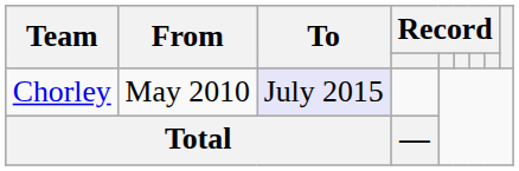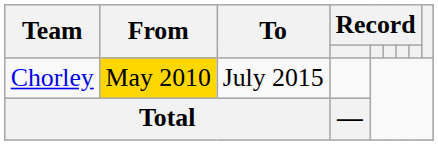Chorley | From: no background -> gold background
Chorley | To: lavender background -> no background
